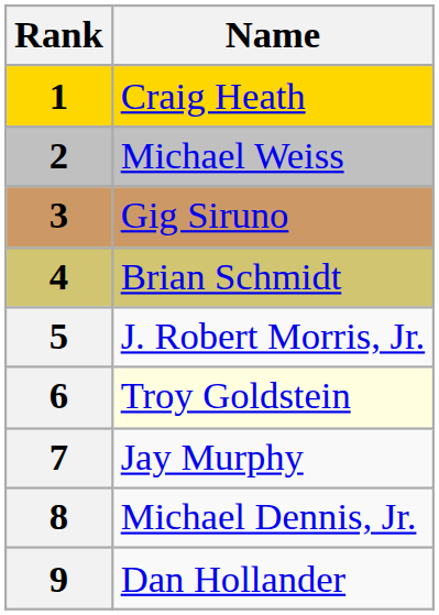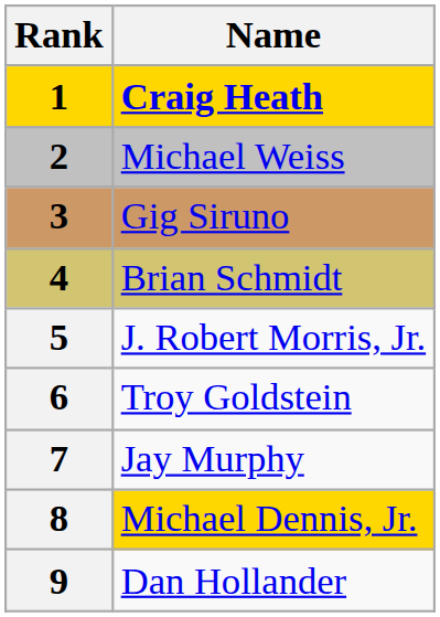Craig Heath | Name: normal -> bold
Troy Goldstein | Name: lightyellow background -> no background
Michael Dennis, Jr. | Name: no background -> gold background
